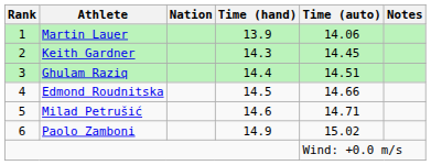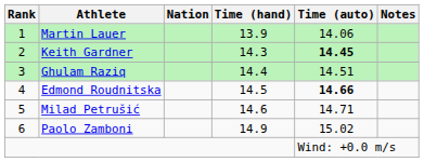Keith Gardner | Time (auto): normal -> bold
Edmond Roudnitska | Time (auto): normal -> bold
